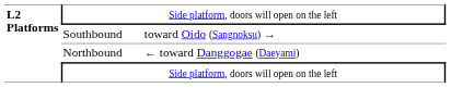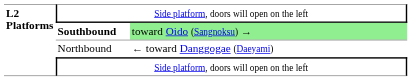Southbound | column 2: normal -> bold
Southbound | column 3: no background -> lightgreen background
